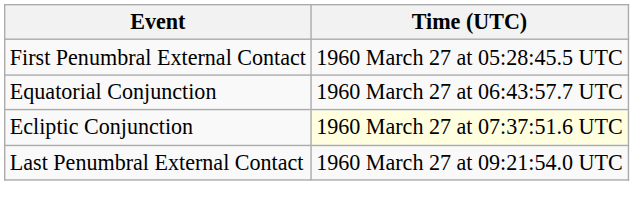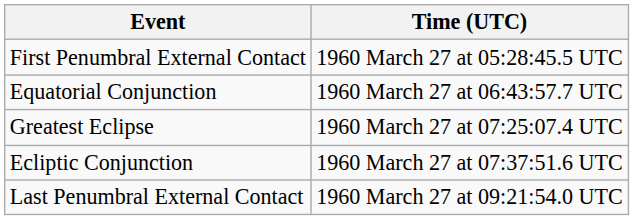+ row: Greatest Eclipse | 1960 March 27 at 07:25:07.4 UTC
Ecliptic Conjunction | Time (UTC): lightyellow background -> no background
